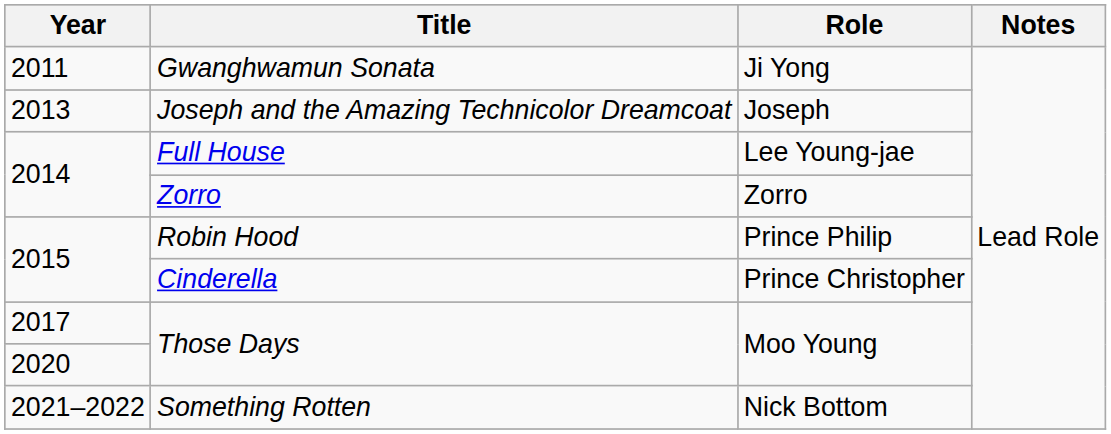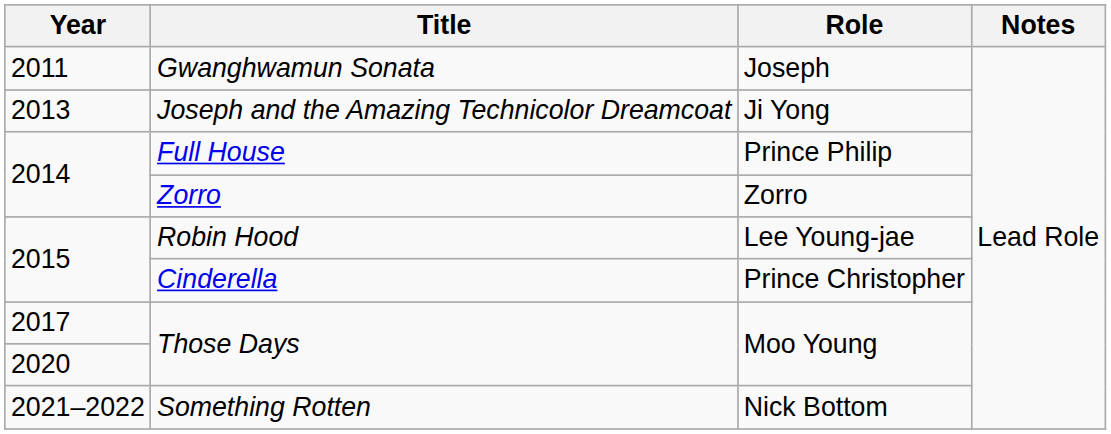Gwanghwamun Sonata | Role: Ji Yong -> Joseph
Joseph and the Amazing Technicolor Dreamcoat | Role: Joseph -> Ji Yong
Full House | Role: Lee Young-jae -> Prince Philip
Robin Hood | Role: Prince Philip -> Lee Young-jae
